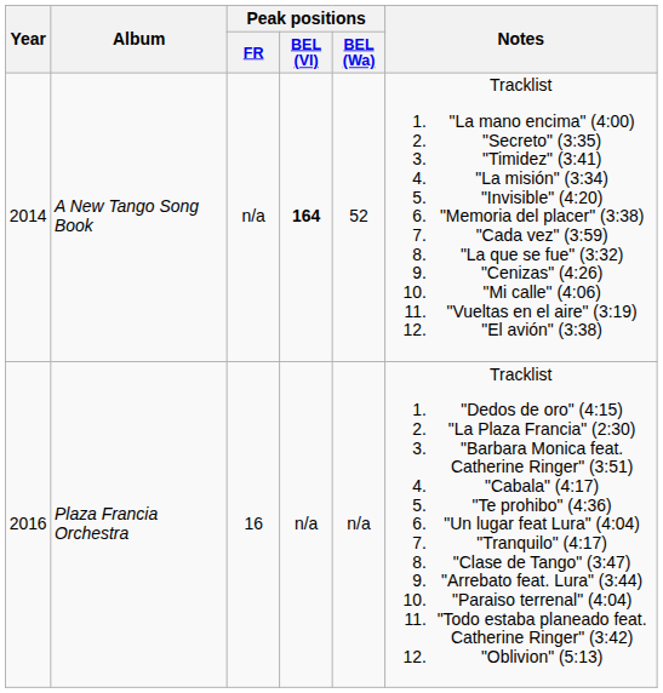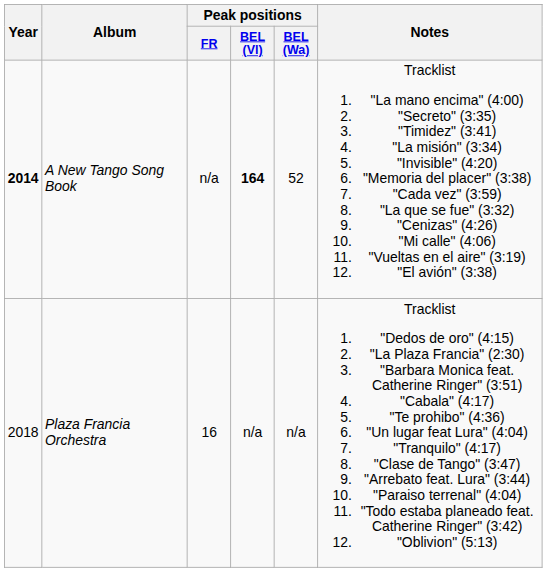A New Tango Song Book | Year: normal -> bold
Plaza Francia Orchestra | Year: 2016 -> 2018
